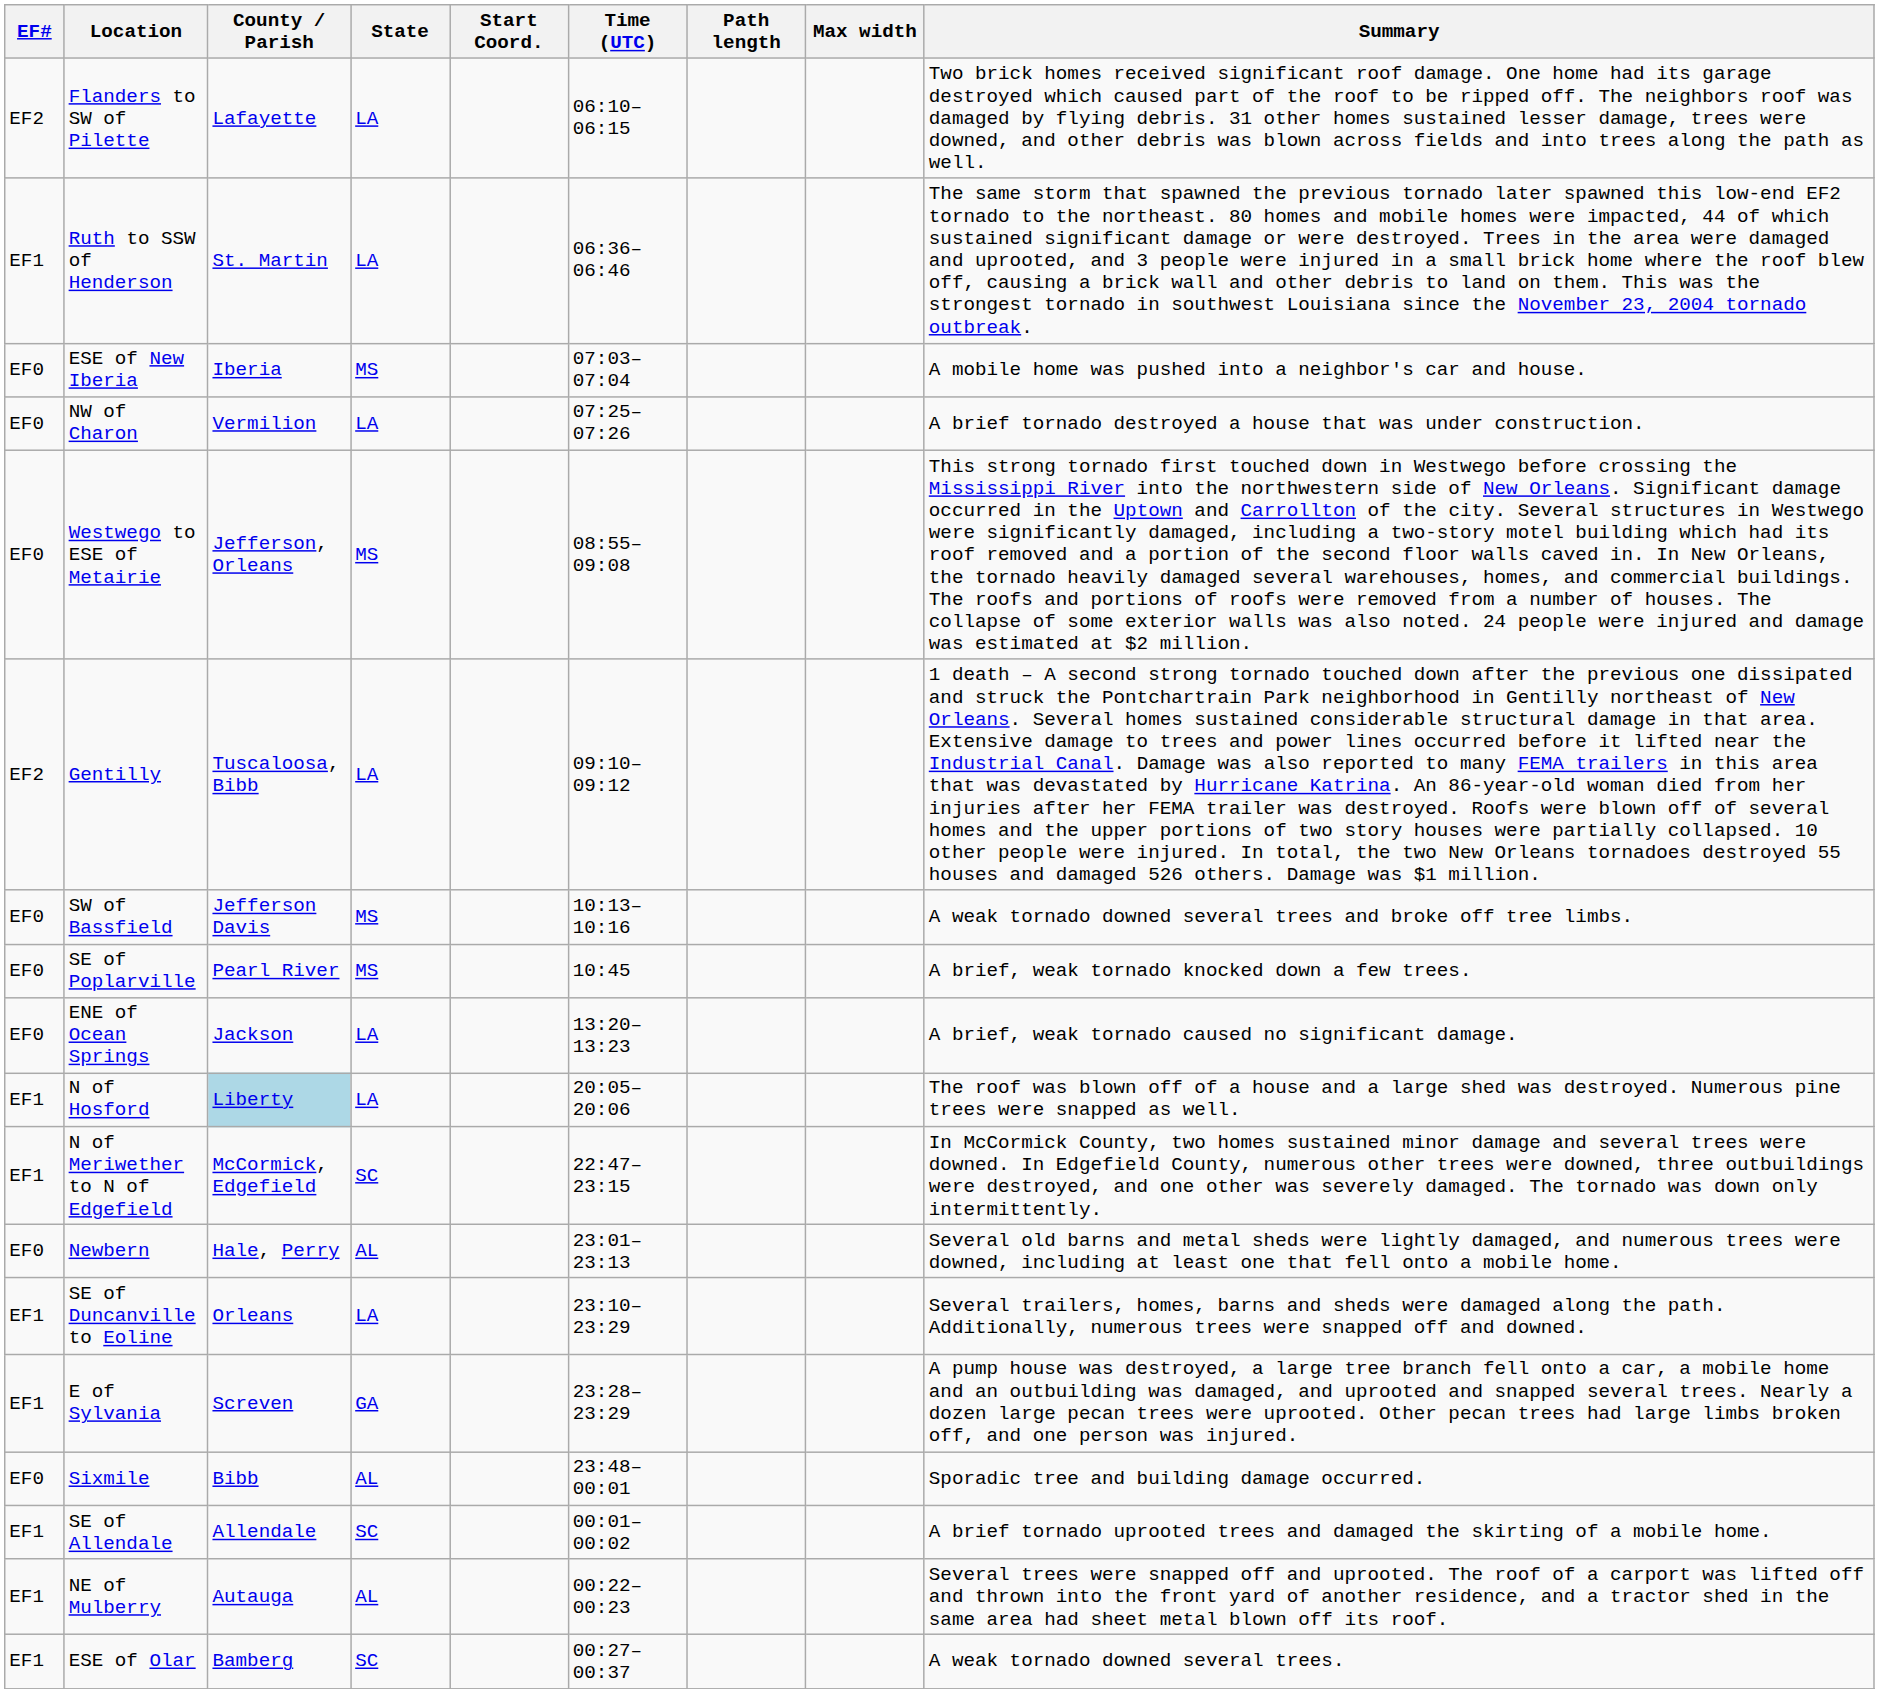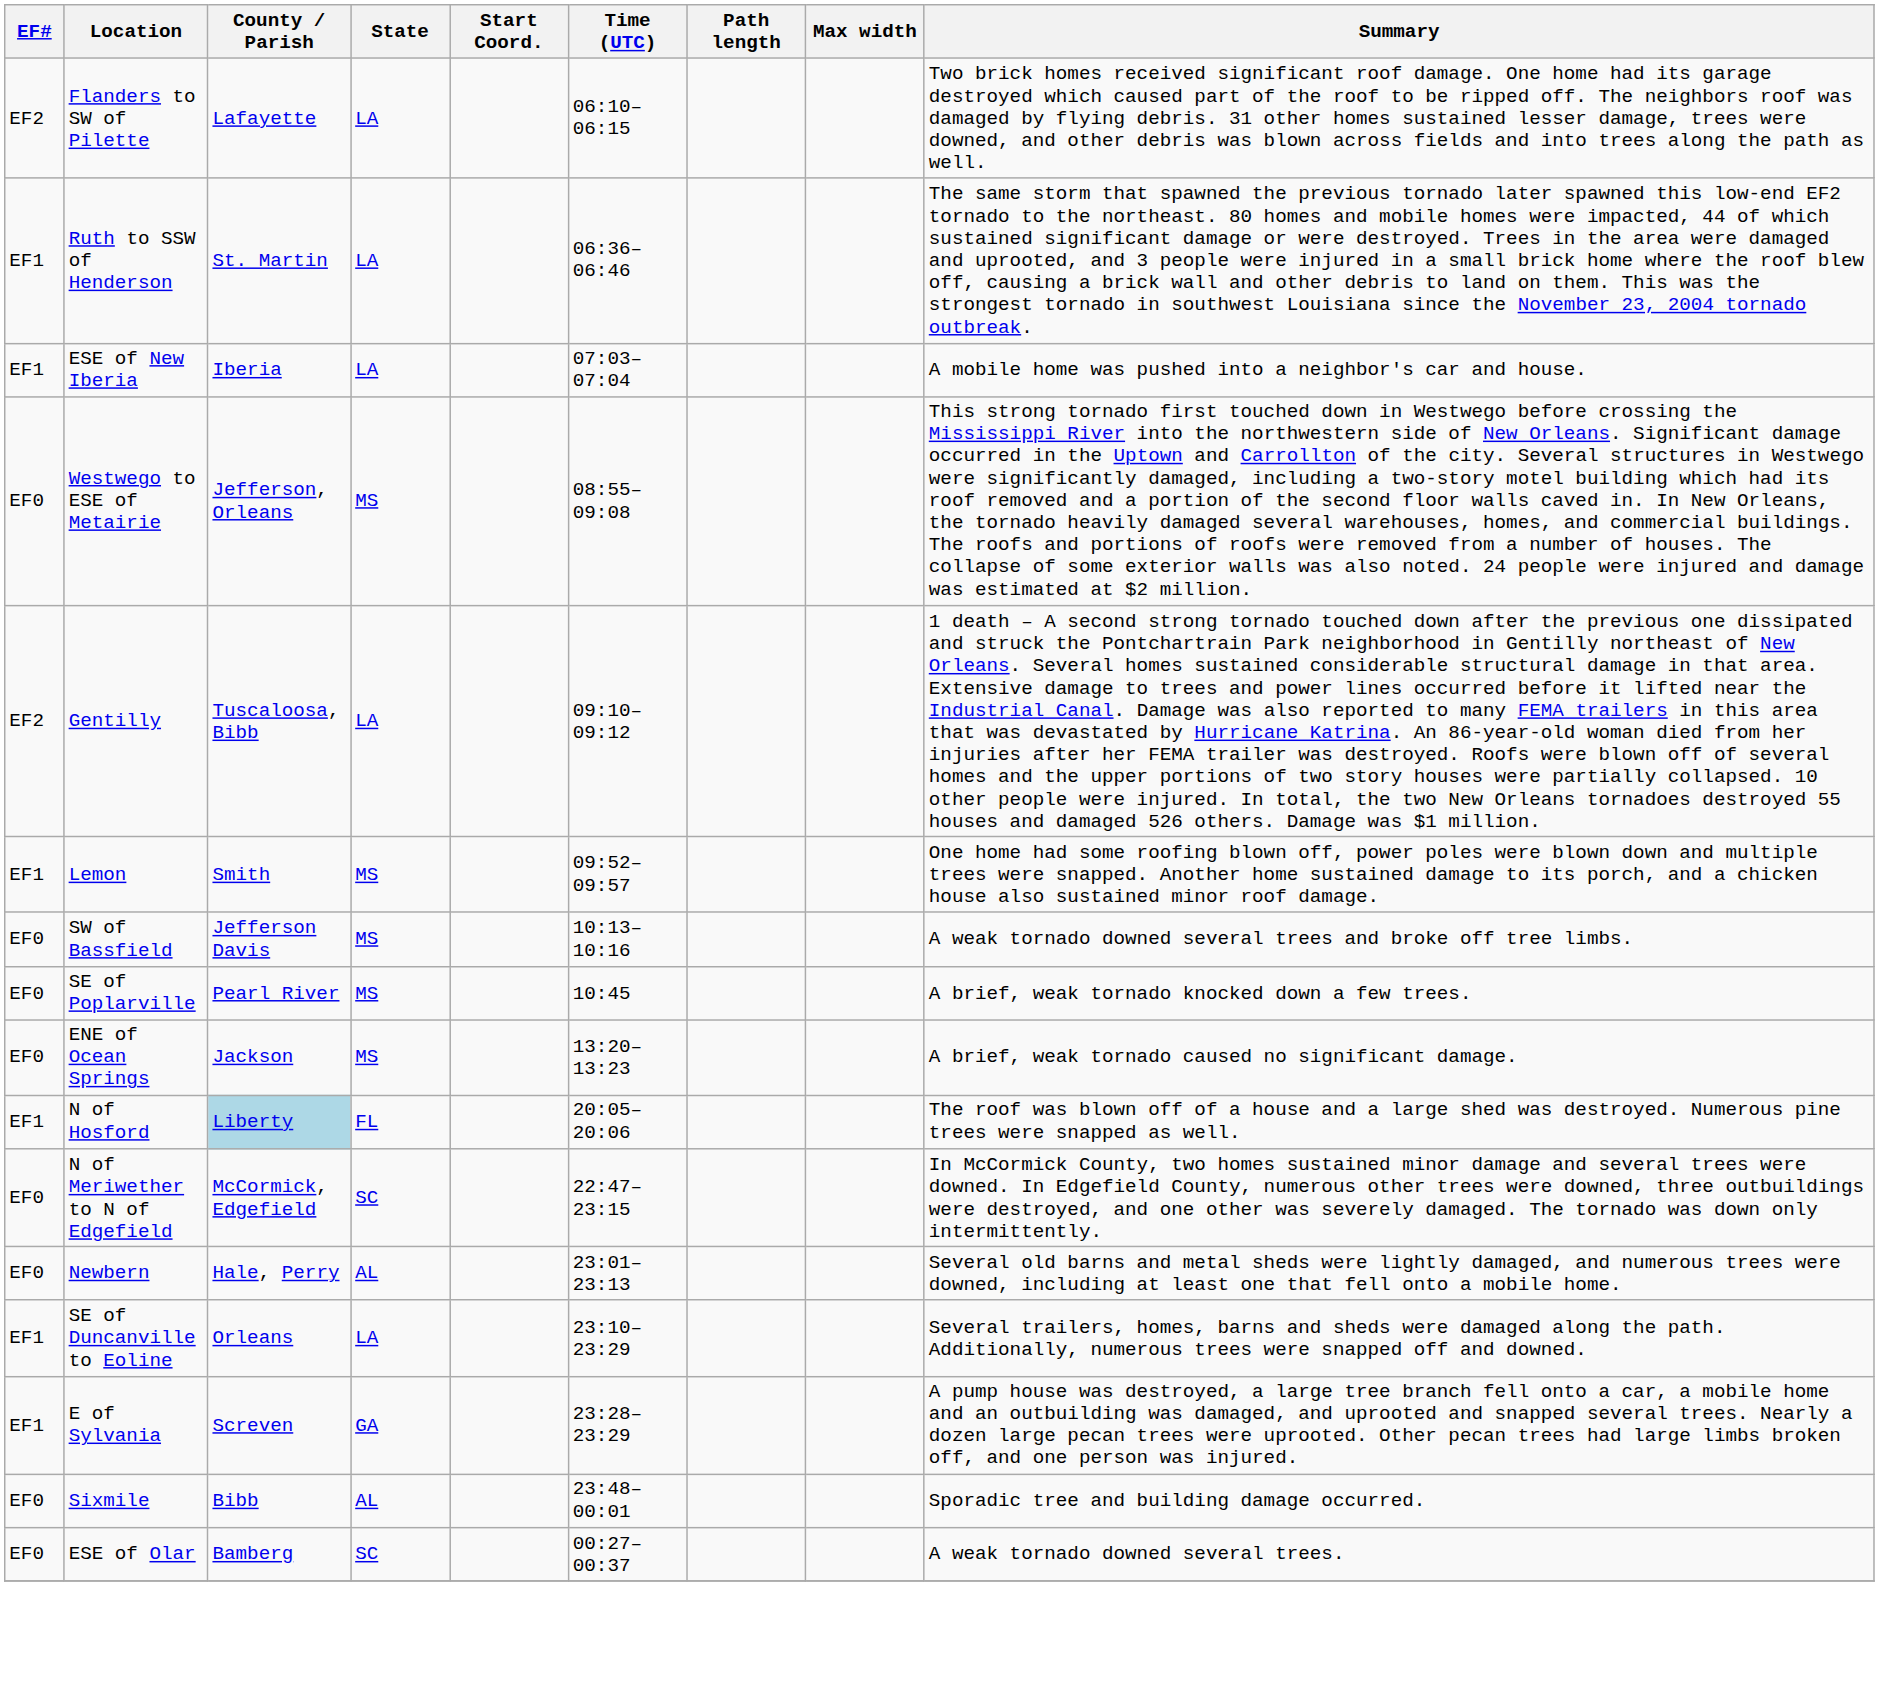ESE of New Iberia | EF#: EF0 -> EF1
ESE of New Iberia | State: MS -> LA
- row: EF0 | NW of Charon | Vermilion | LA | 07:25–07:26 | A brief tornado destroyed a house that was under construction.
+ row: EF1 | Lemon | Smith | MS | 09:52–09:57 | One home had some roofing blown off, power poles were blown down and multiple trees were snapped. Another home sustained damage to its porch, and a chicken house also sustained minor roof damage.
ENE of Ocean Springs | State: LA -> MS
N of Hosford | State: LA -> FL
N of Meriwether to N of Edgefield | EF#: EF1 -> EF0
- row: EF1 | SE of Allendale | Allendale | SC | 00:01–00:02 | A brief tornado uprooted trees and damaged the skirting of a mobile home.
- row: EF1 | NE of Mulberry | Autauga | AL | 00:22–00:23 | Several trees were snapped off and uprooted. The roof of a carport was lifted off and thrown into the front yard of another residence, and a tractor shed in the same area had sheet metal blown off its roof.
ESE of Olar | EF#: EF1 -> EF0
